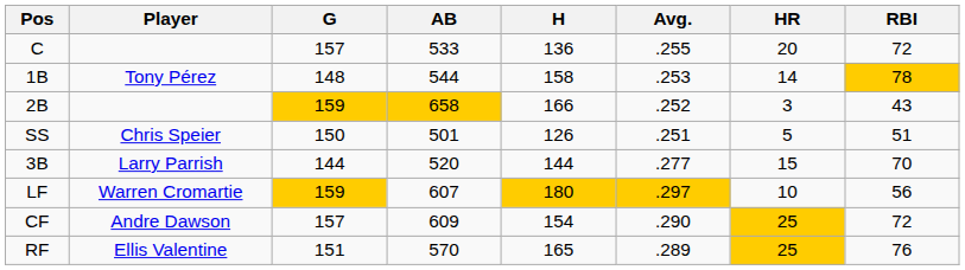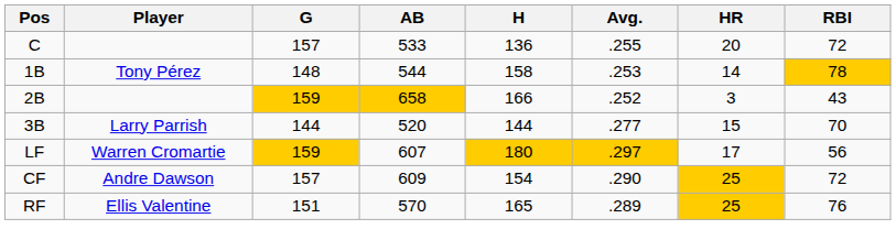- row: SS | Chris Speier | 150 | 501 | 126 | .251 | 5 | 51
LF | HR: 10 -> 17
